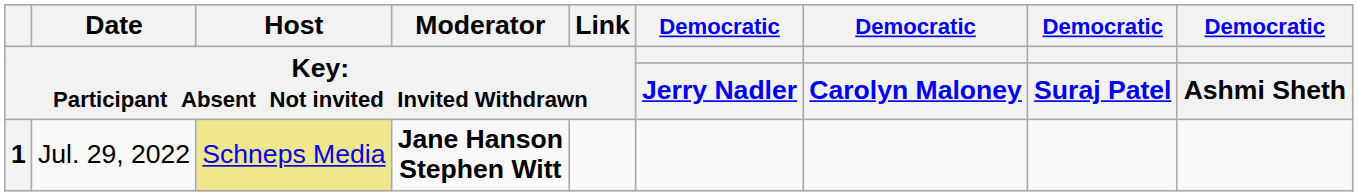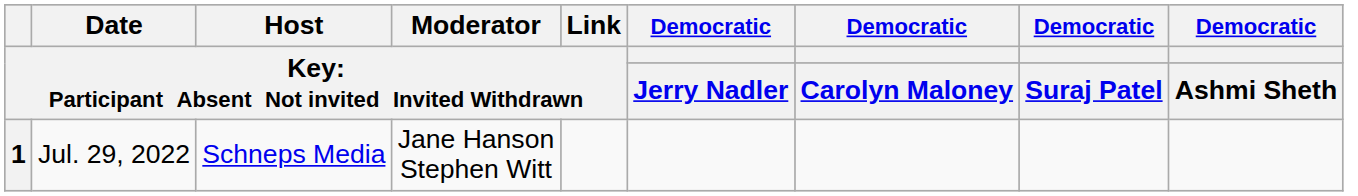1 | column 3: khaki background -> no background
1 | column 4: bold -> normal
